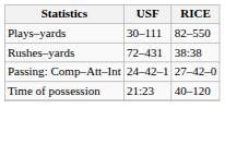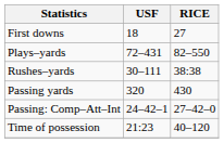+ row: First downs | 18 | 27
Plays–yards | USF: 30–111 -> 72–431
Rushes–yards | USF: 72–431 -> 30–111
+ row: Passing yards | 320 | 430
